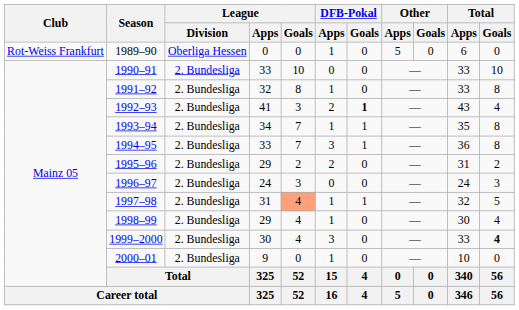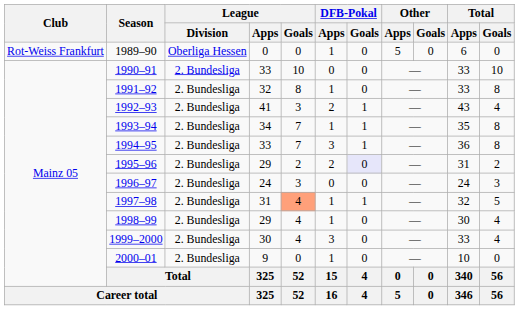1992–93 | DFB-Pokal / Goals: bold -> normal
1995–96 | DFB-Pokal / Goals: no background -> lavender background
1999–2000 | Total / Goals: bold -> normal
